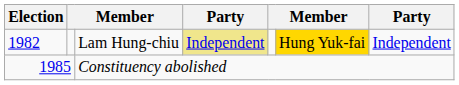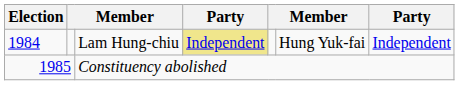Lam Hung-chiu | Election: 1982 -> 1984
Lam Hung-chiu | column 6: gold background -> no background
